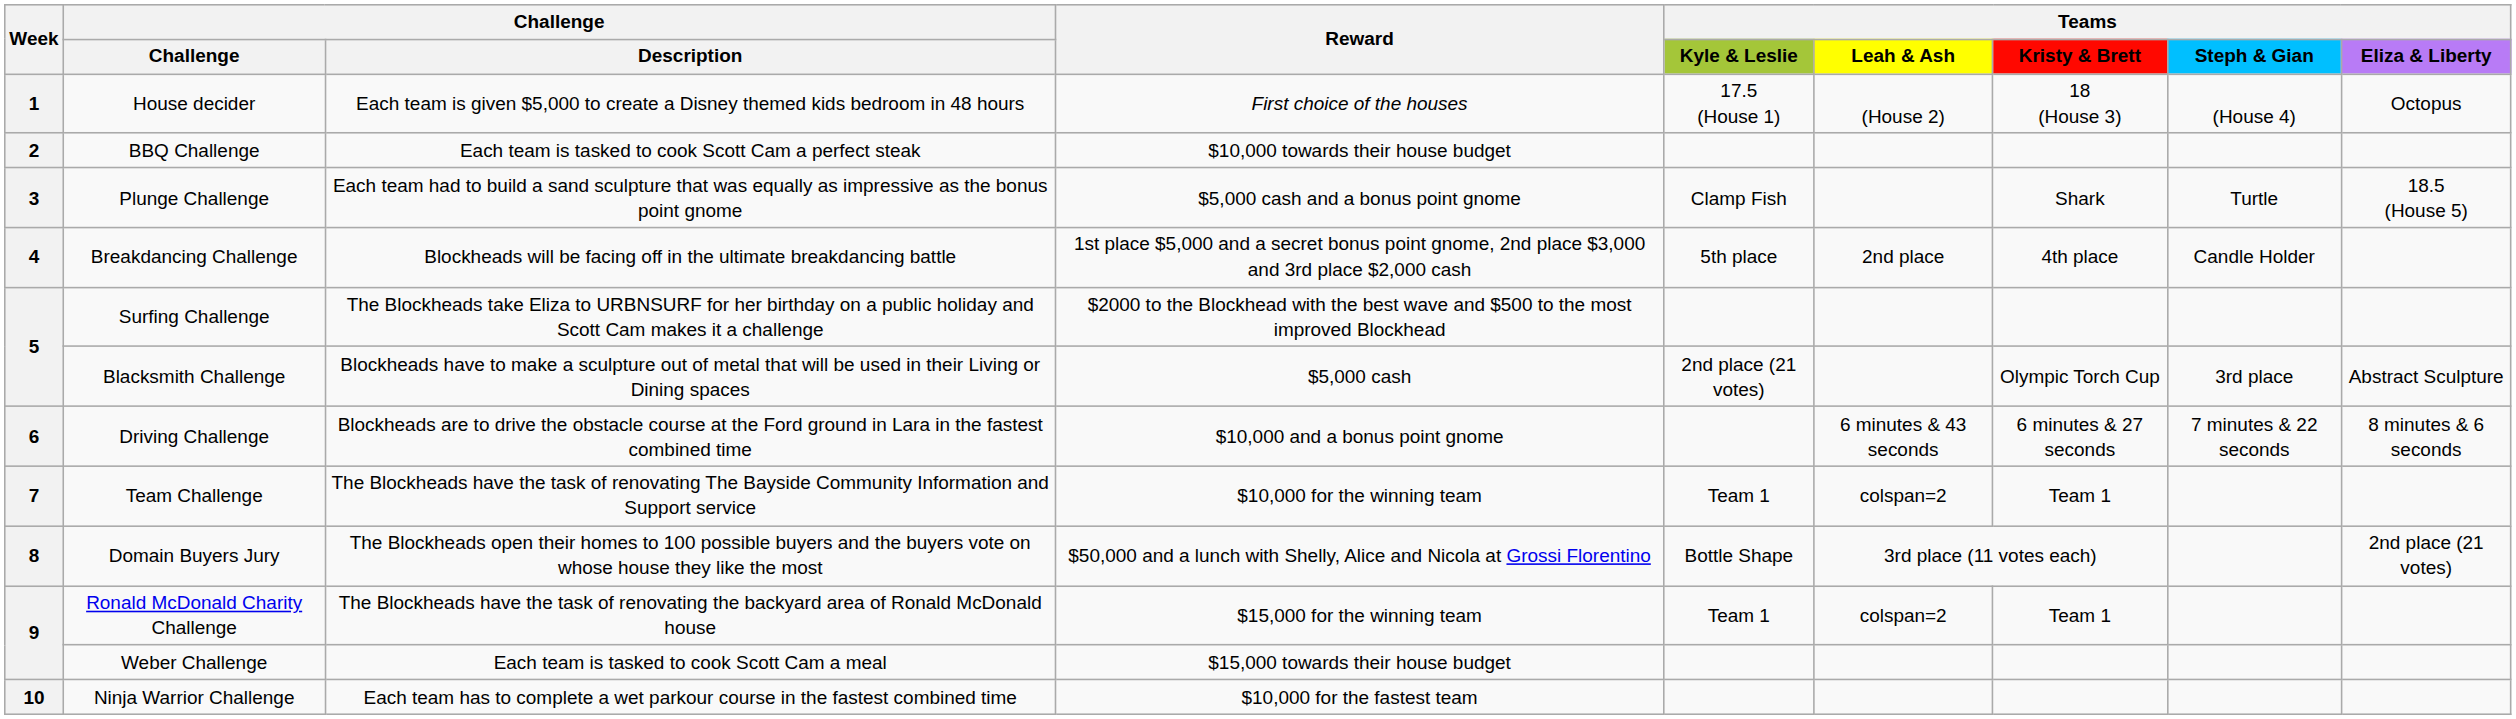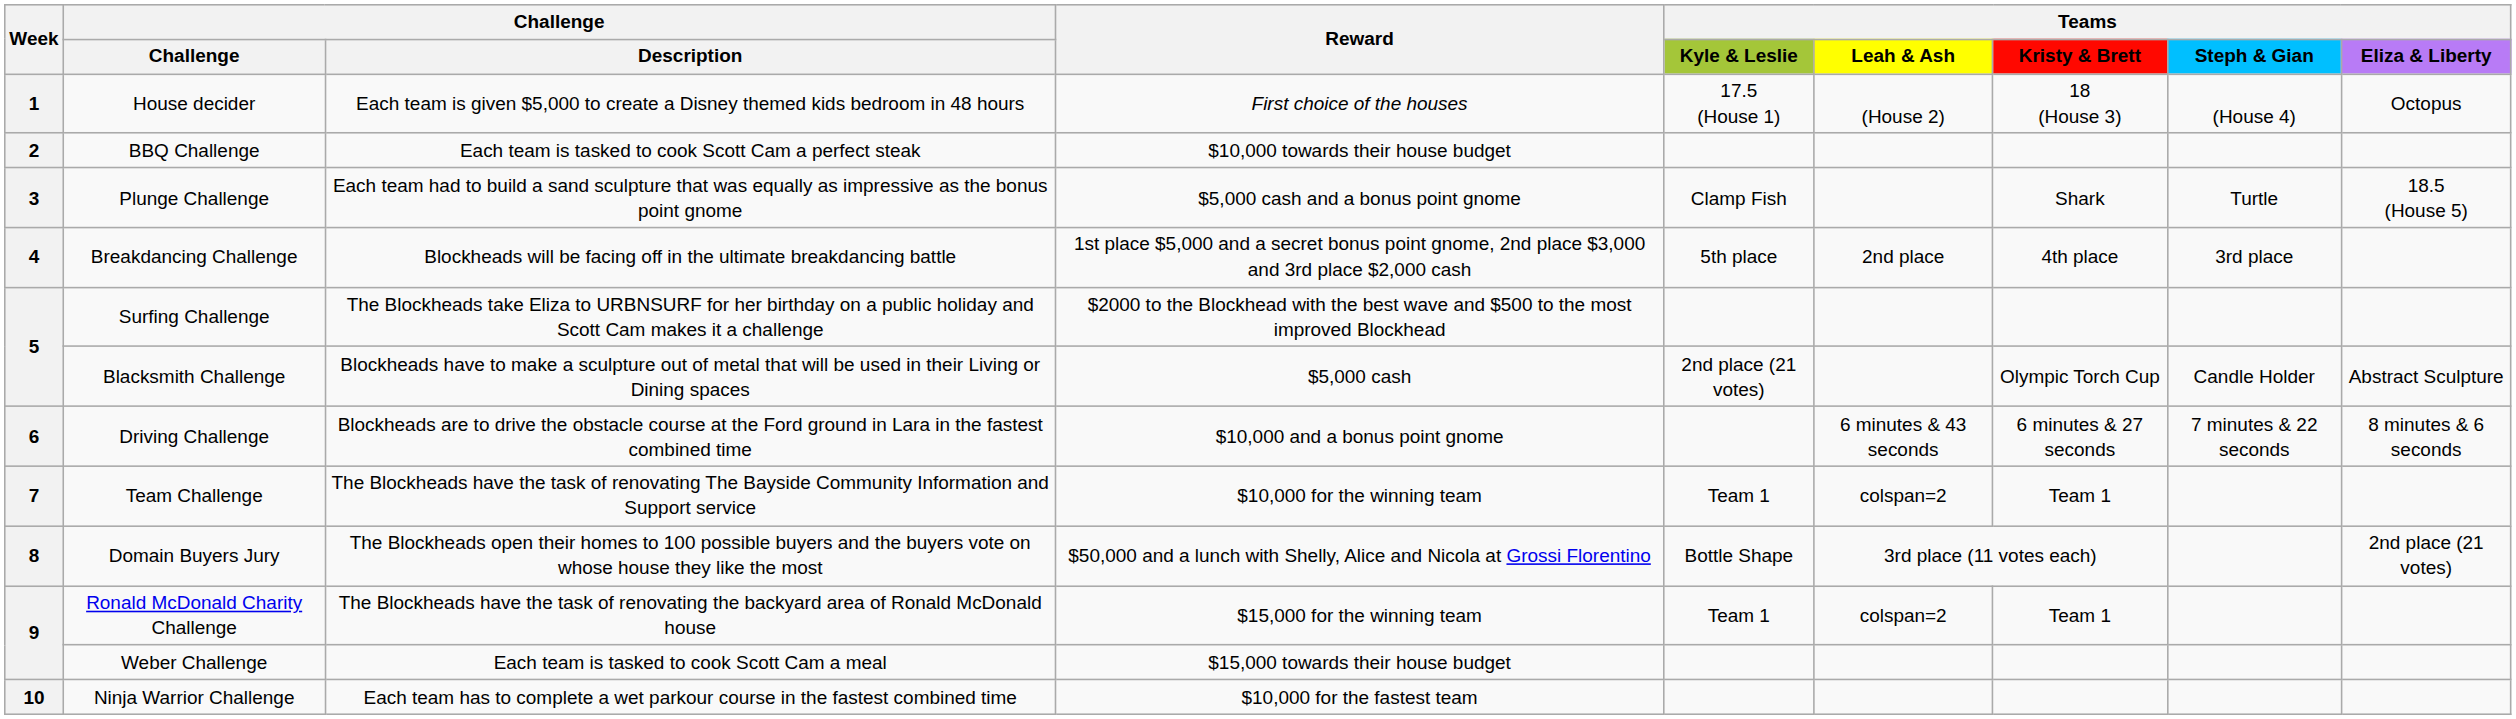Breakdancing Challenge | Teams / Steph & Gian: Candle Holder -> 3rd place
Blacksmith Challenge | Teams / Steph & Gian: 3rd place -> Candle Holder
